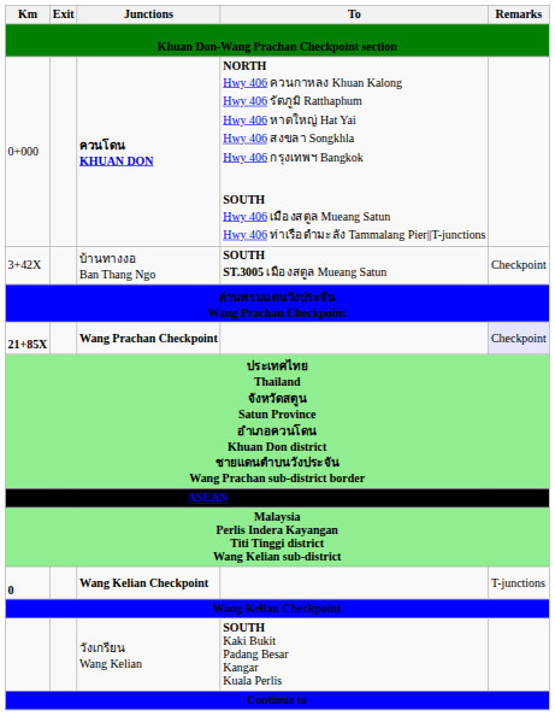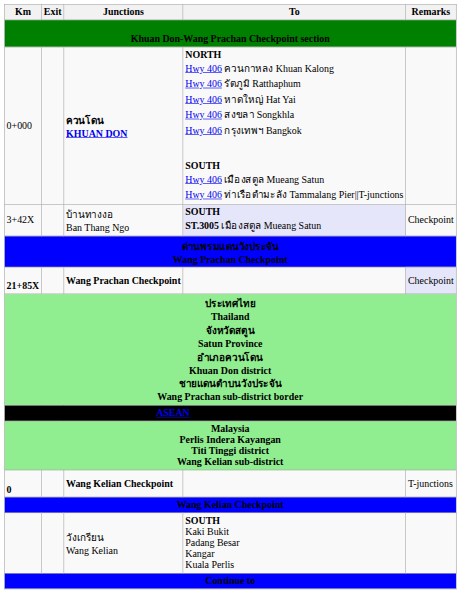3+42X | To: no background -> lavender background
